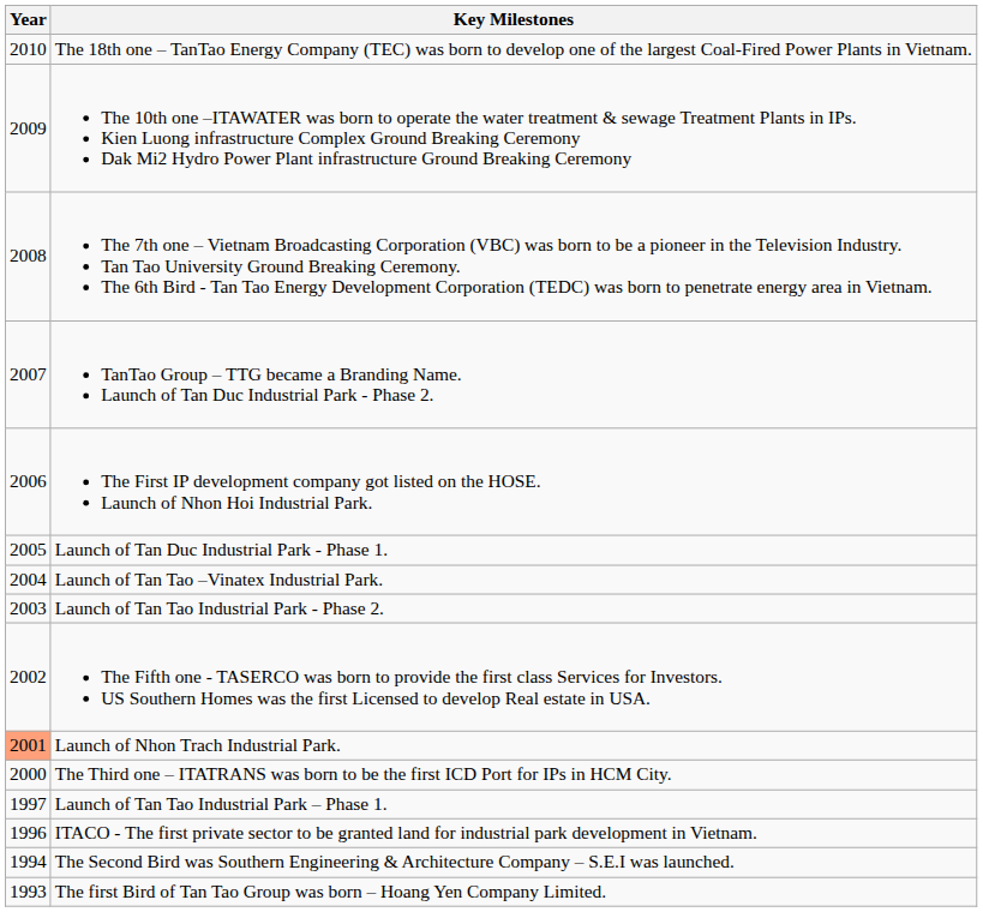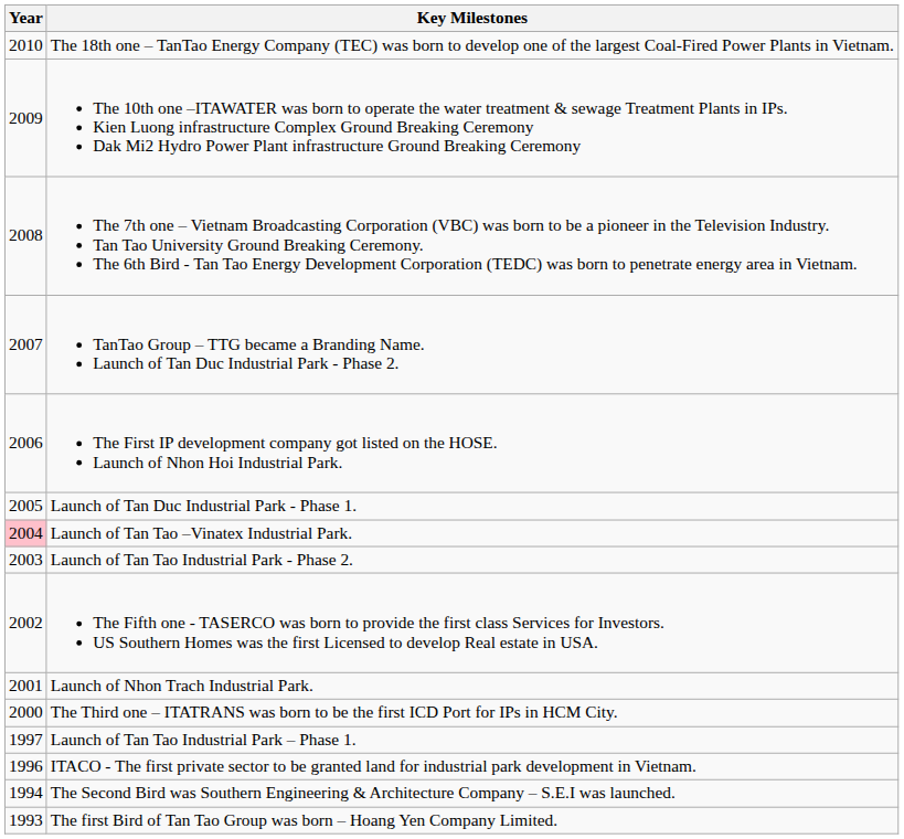Launch of Tan Tao –Vinatex Industrial Park. | Year: no background -> pink background
Launch of Nhon Trach Industrial Park. | Year: lightsalmon background -> no background
